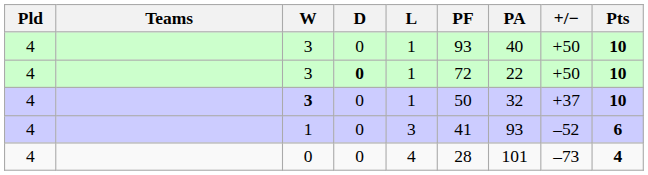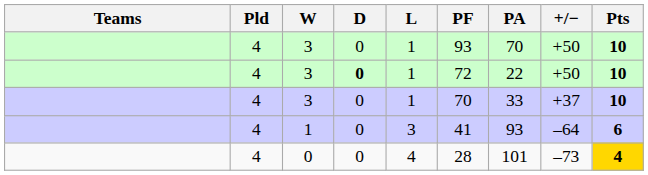columns swapped: Teams <-> Pld
row 2 | PA: 40 -> 70
row 4 | W: bold -> normal
row 4 | PF: 50 -> 70
row 4 | PA: 32 -> 33
row 5 | +/−: –52 -> –64
row 6 | Pts: no background -> gold background
